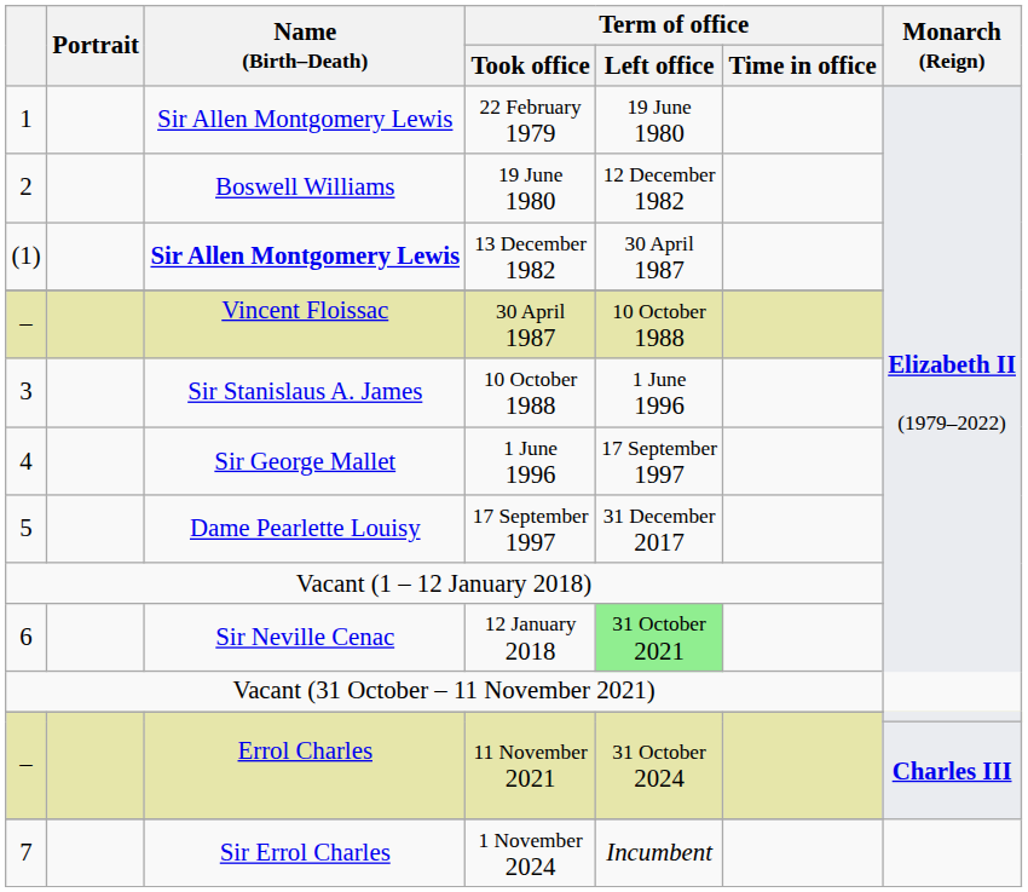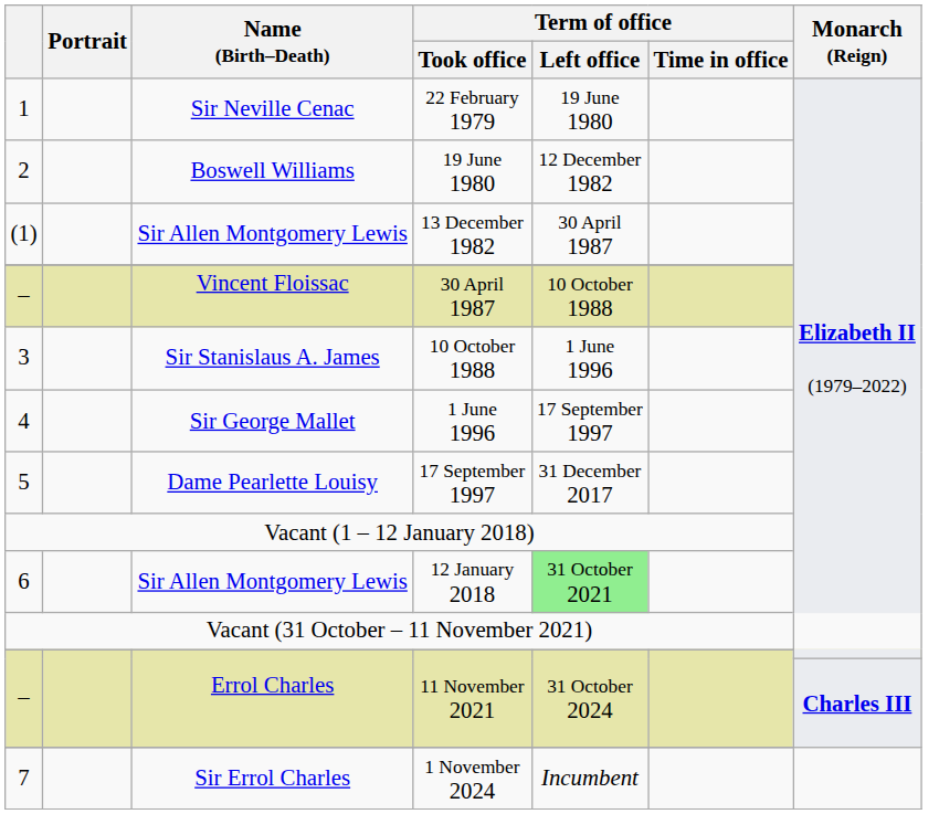22 February 1979 | Name (Birth–Death): Sir Allen Montgomery Lewis -> Sir Neville Cenac
13 December 1982 | Name (Birth–Death): bold -> normal
12 January 2018 | Name (Birth–Death): Sir Neville Cenac -> Sir Allen Montgomery Lewis
